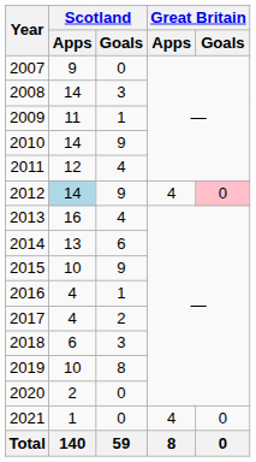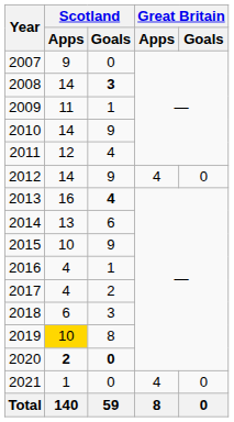2008 | Scotland / Goals: normal -> bold
2012 | Scotland / Apps: lightblue background -> no background
2012 | Great Britain / Goals: pink background -> no background
2013 | Scotland / Goals: normal -> bold
2019 | Scotland / Apps: no background -> gold background
2020 | Scotland / Apps: normal -> bold
2020 | Scotland / Goals: normal -> bold
